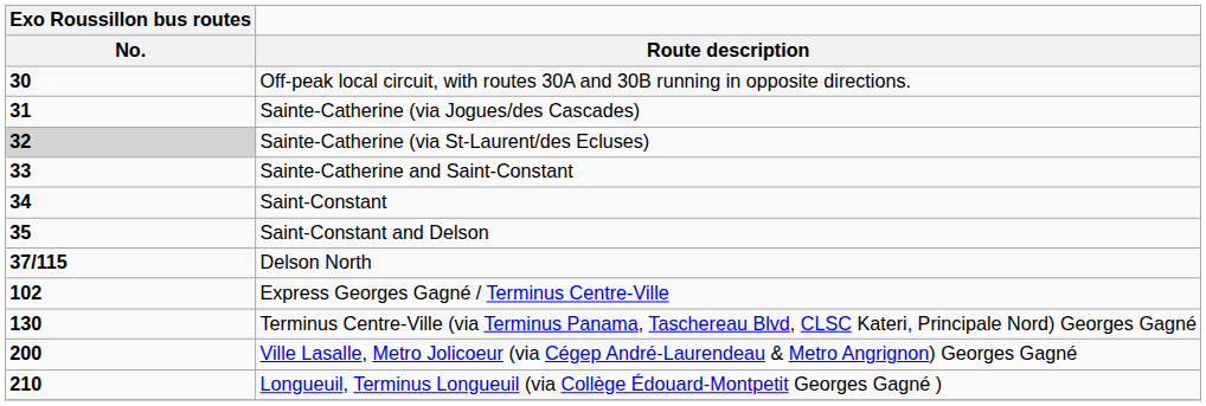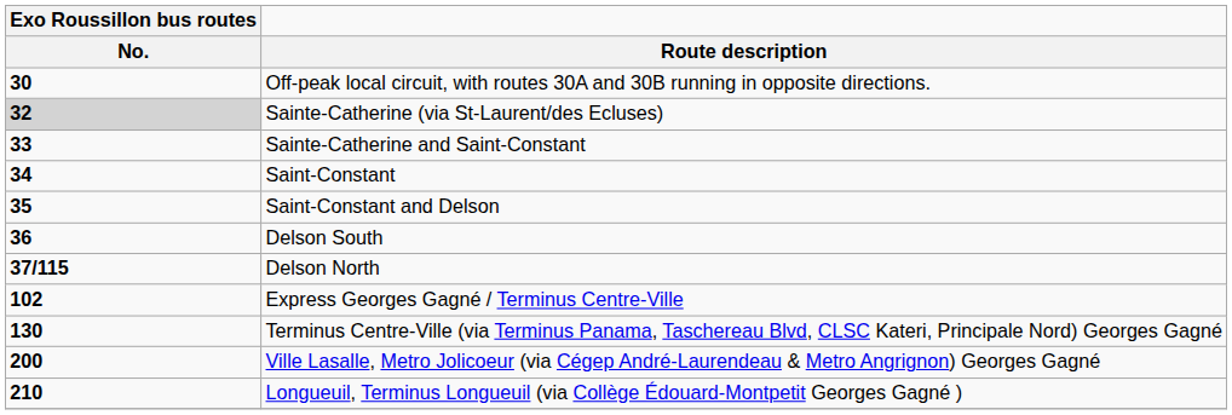- row: 31 | Sainte-Catherine (via Jogues/des Cascades)
+ row: 36 | Delson South
